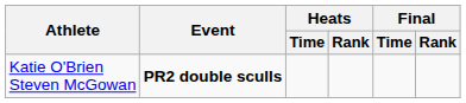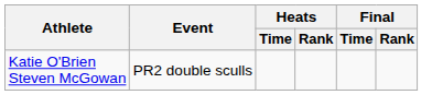Katie O'Brien Steven McGowan | Event: bold -> normal
